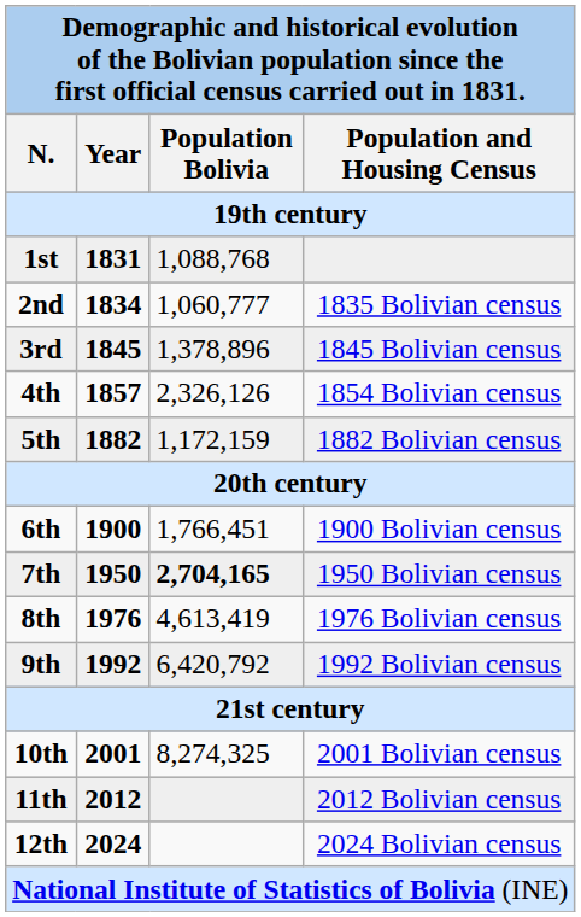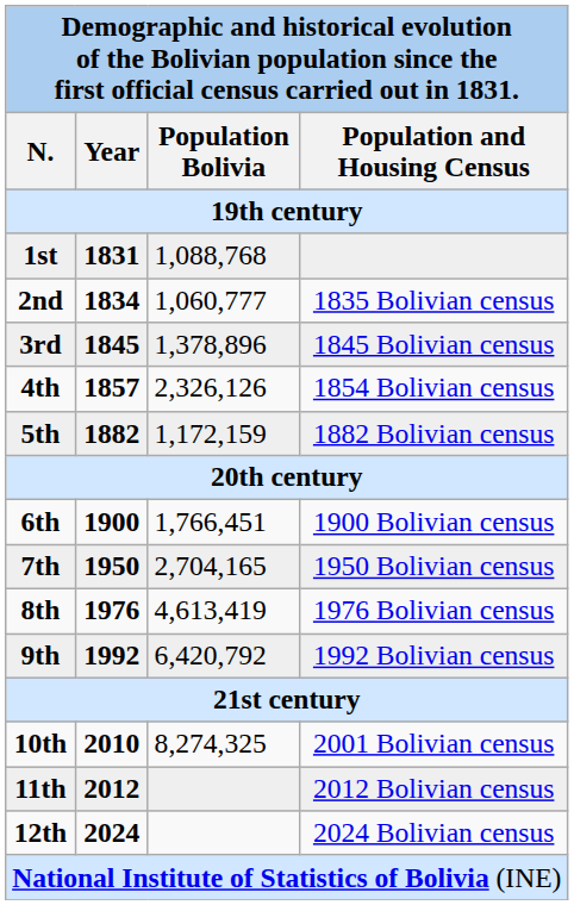7th | Population Bolivia: bold -> normal
10th | Year: 2001 -> 2010
